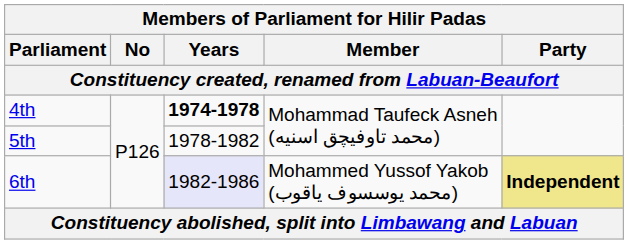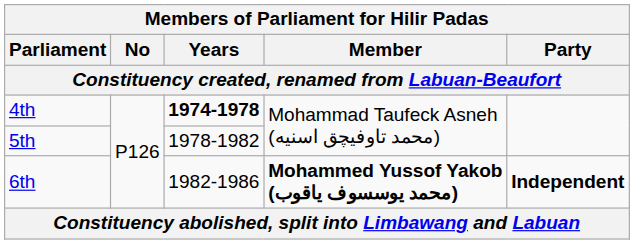6th | Years: lavender background -> no background
6th | Member: normal -> bold
6th | Party: khaki background -> no background
